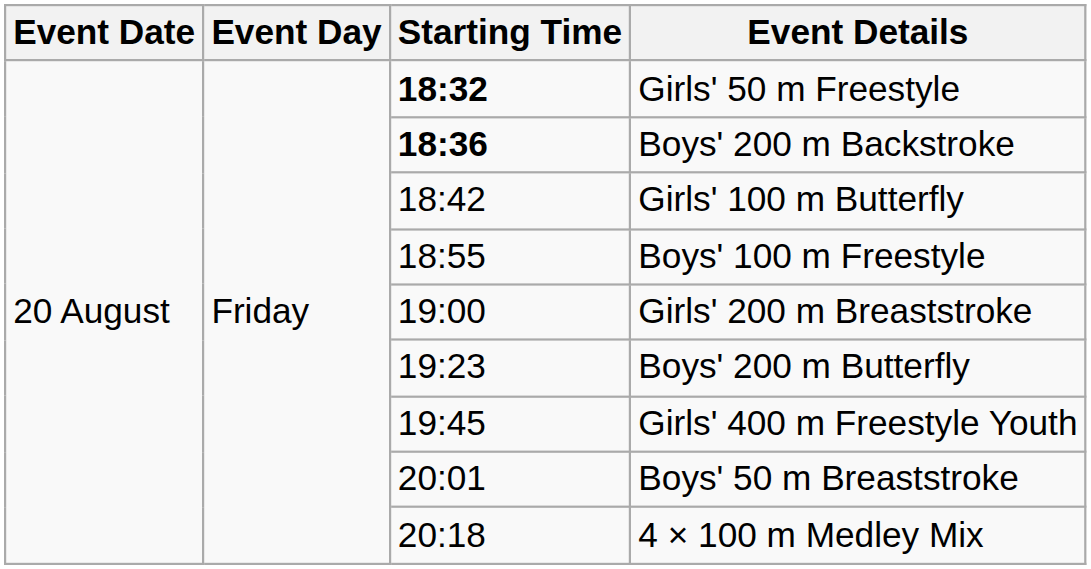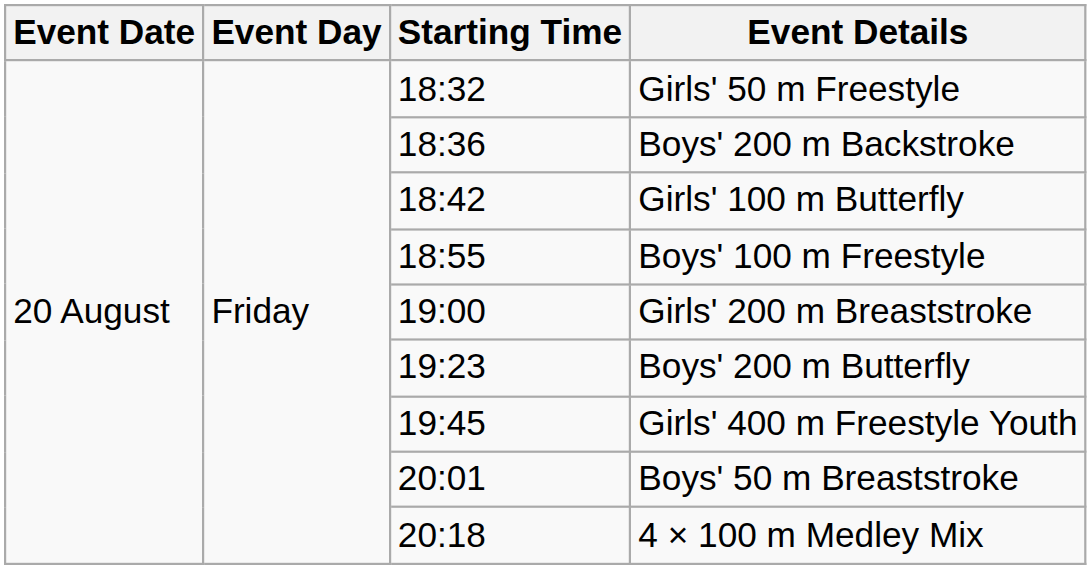Girls' 50 m Freestyle | Starting Time: bold -> normal
Boys' 200 m Backstroke | Starting Time: bold -> normal
